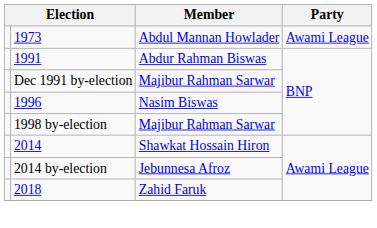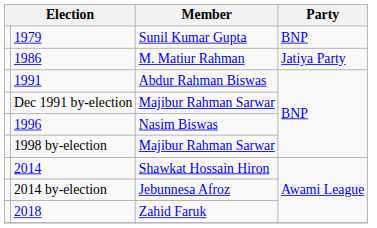- row: 1973 | Abdul Mannan Howlader | Awami League
+ row: 1979 | Sunil Kumar Gupta | BNP
+ row: 1986 | M. Matiur Rahman | Jatiya Party
